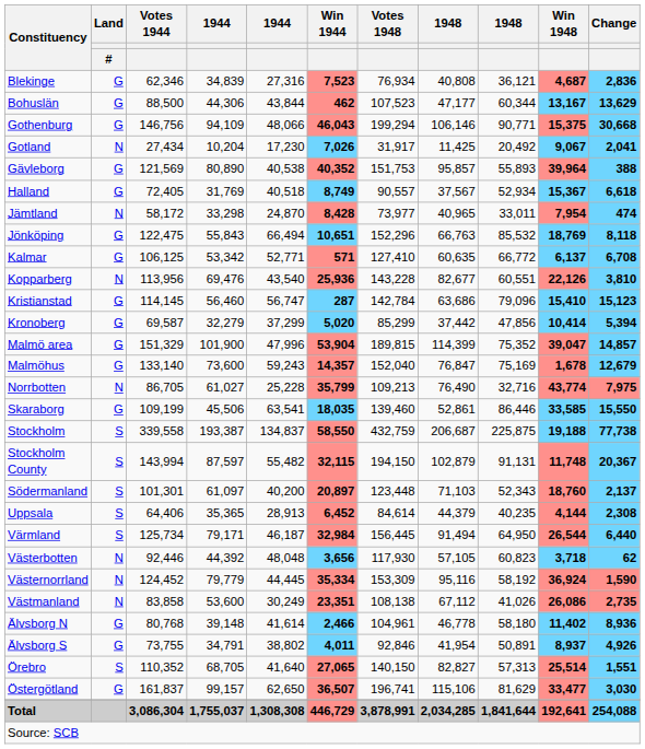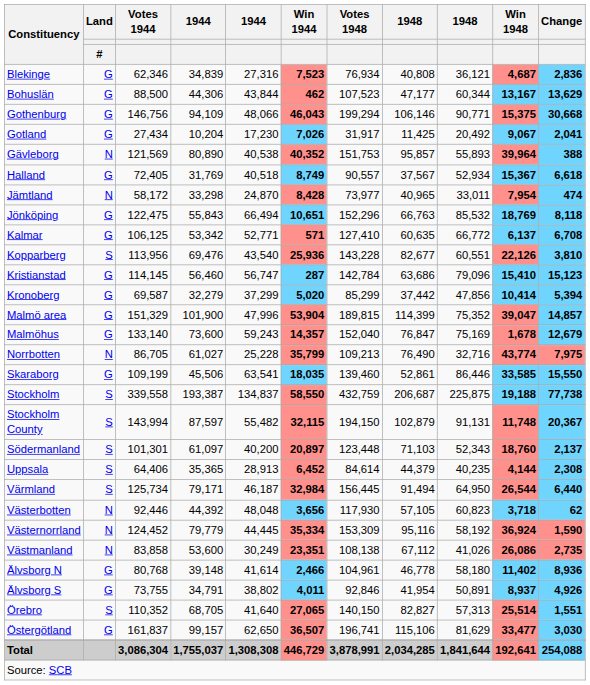Gotland | Land / #: N -> G
Gävleborg | Land / #: G -> N
Kopparberg | Land / #: N -> S
